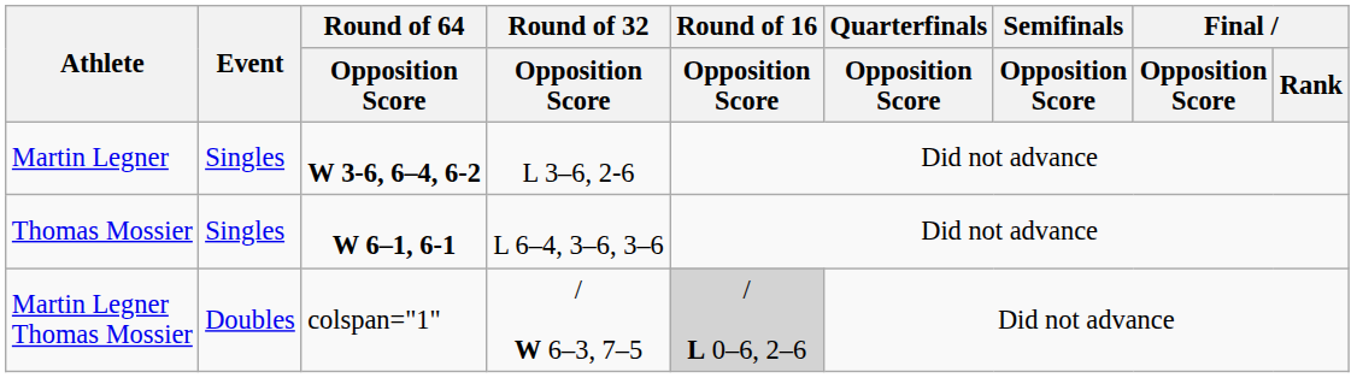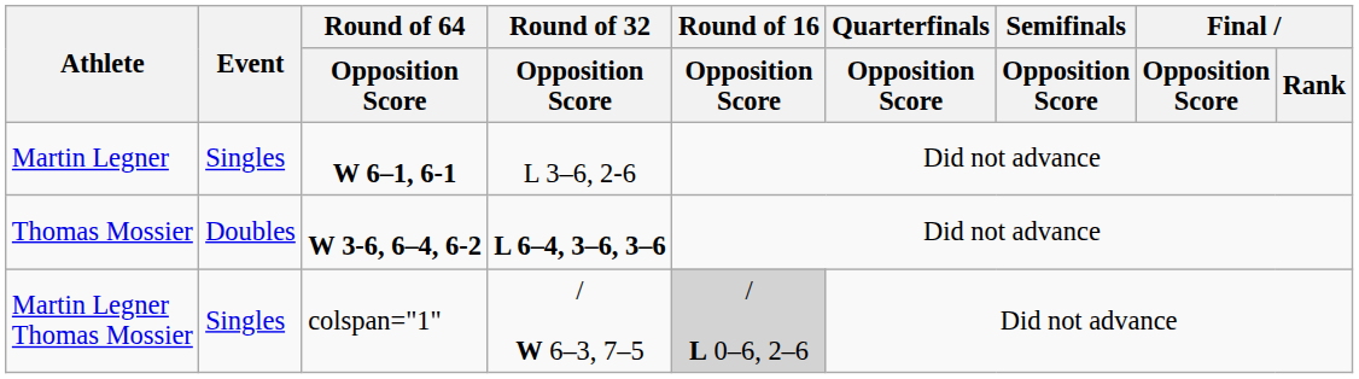Martin Legner | Round of 64 / Opposition Score: W 3-6, 6–4, 6-2 -> W 6–1, 6-1
Thomas Mossier | Event: Singles -> Doubles
Thomas Mossier | Round of 64 / Opposition Score: W 6–1, 6-1 -> W 3-6, 6–4, 6-2
Thomas Mossier | Round of 32 / Opposition Score: normal -> bold
Martin Legner Thomas Mossier | Event: Doubles -> Singles
